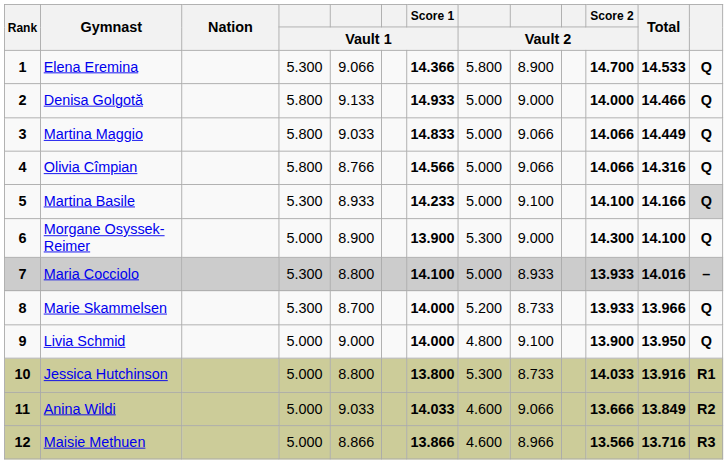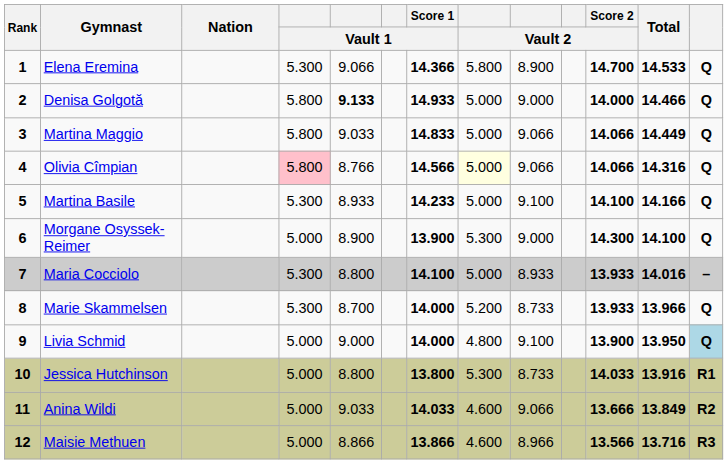Denisa Golgotă | column 5: normal -> bold
Olivia Cîmpian | column 4: no background -> pink background
Olivia Cîmpian | column 8: no background -> lightyellow background
Martina Basile | column 13: lightgrey background -> no background
Livia Schmid | column 13: no background -> lightblue background
